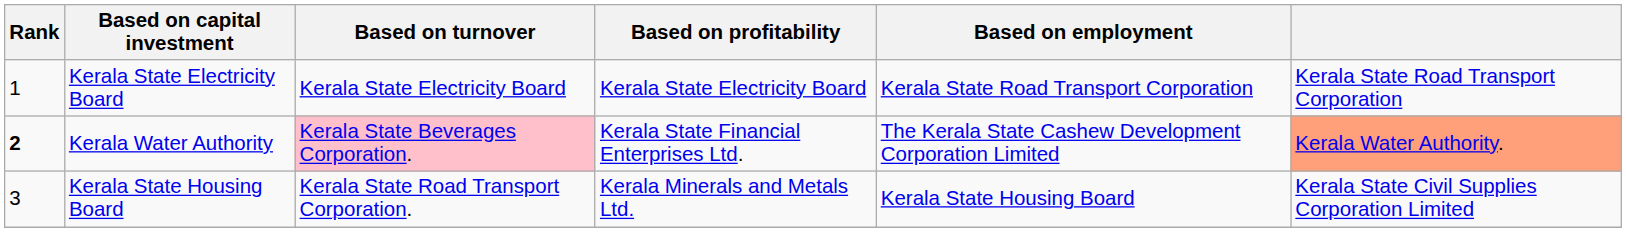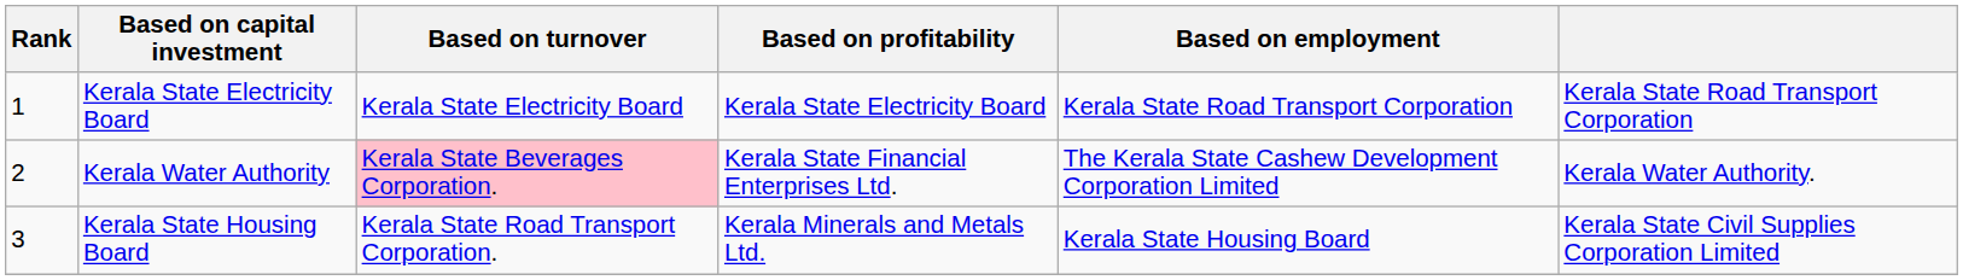Kerala Water Authority | Rank: bold -> normal
Kerala Water Authority | column 6: lightsalmon background -> no background
